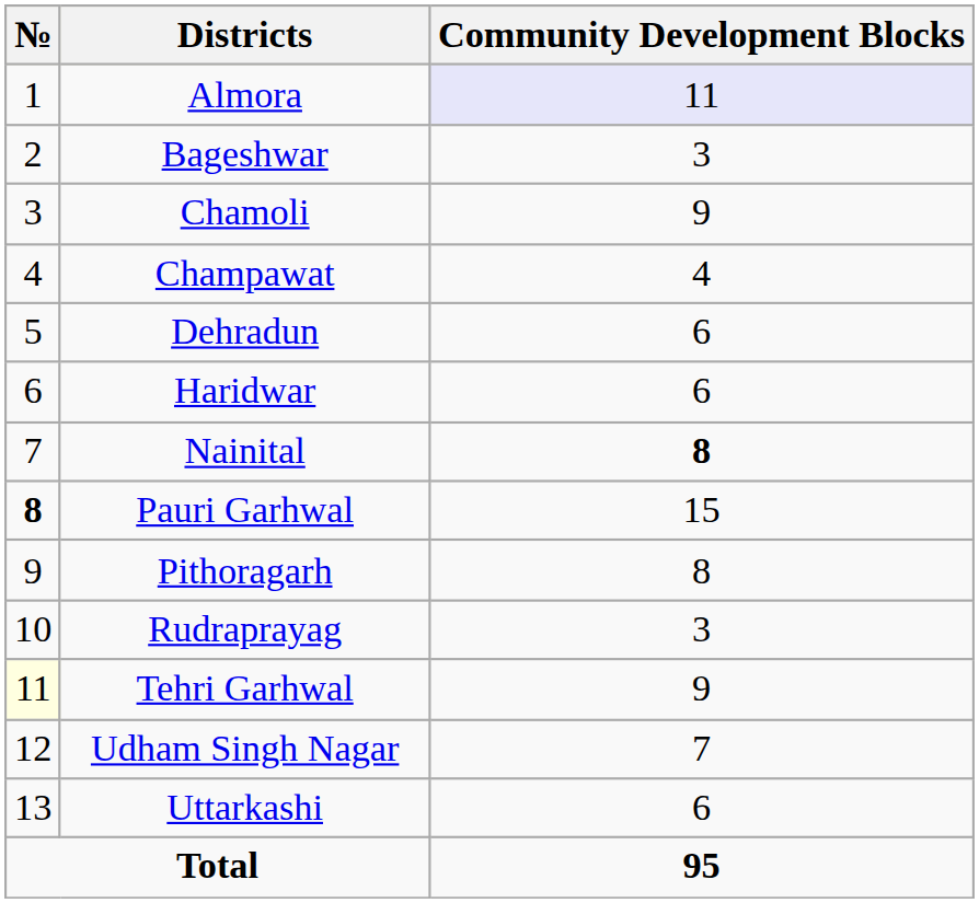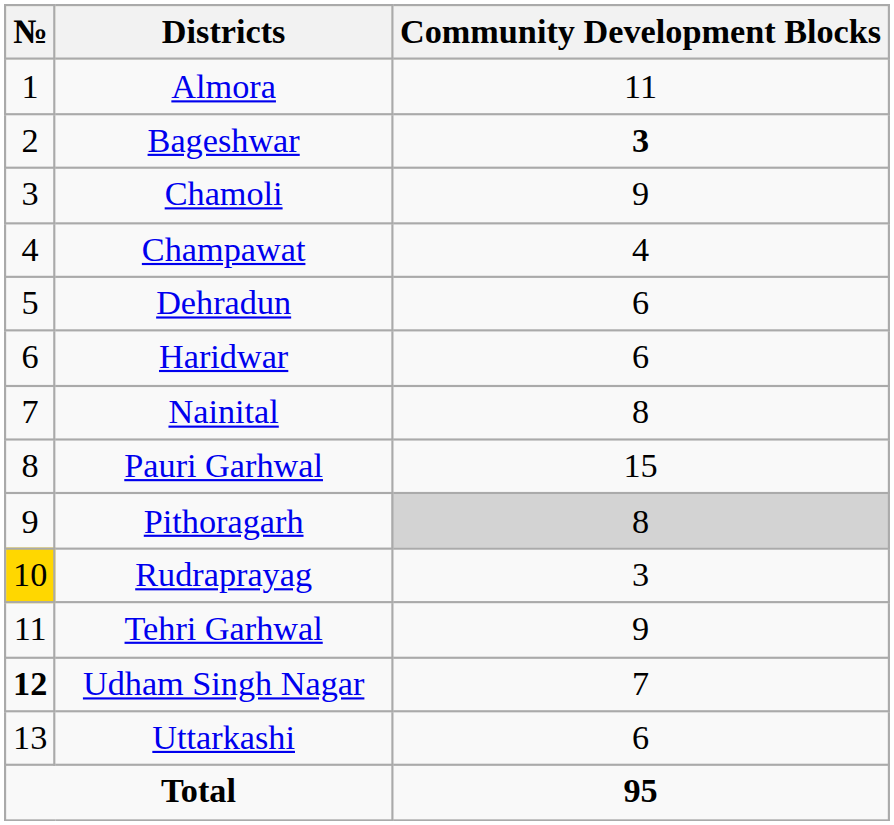Almora | Community Development Blocks: lavender background -> no background
Bageshwar | Community Development Blocks: normal -> bold
Nainital | Community Development Blocks: bold -> normal
Pauri Garhwal | №: bold -> normal
Pithoragarh | Community Development Blocks: no background -> lightgrey background
Rudraprayag | №: no background -> gold background
Tehri Garhwal | №: lightyellow background -> no background
Udham Singh Nagar | №: normal -> bold
